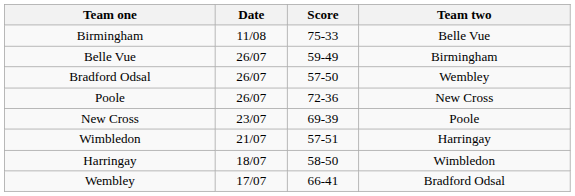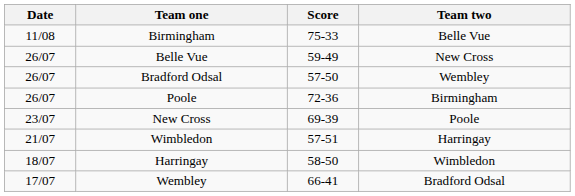columns swapped: Date <-> Team one
row 3 | Team two: Birmingham -> New Cross
row 5 | Team two: New Cross -> Birmingham
